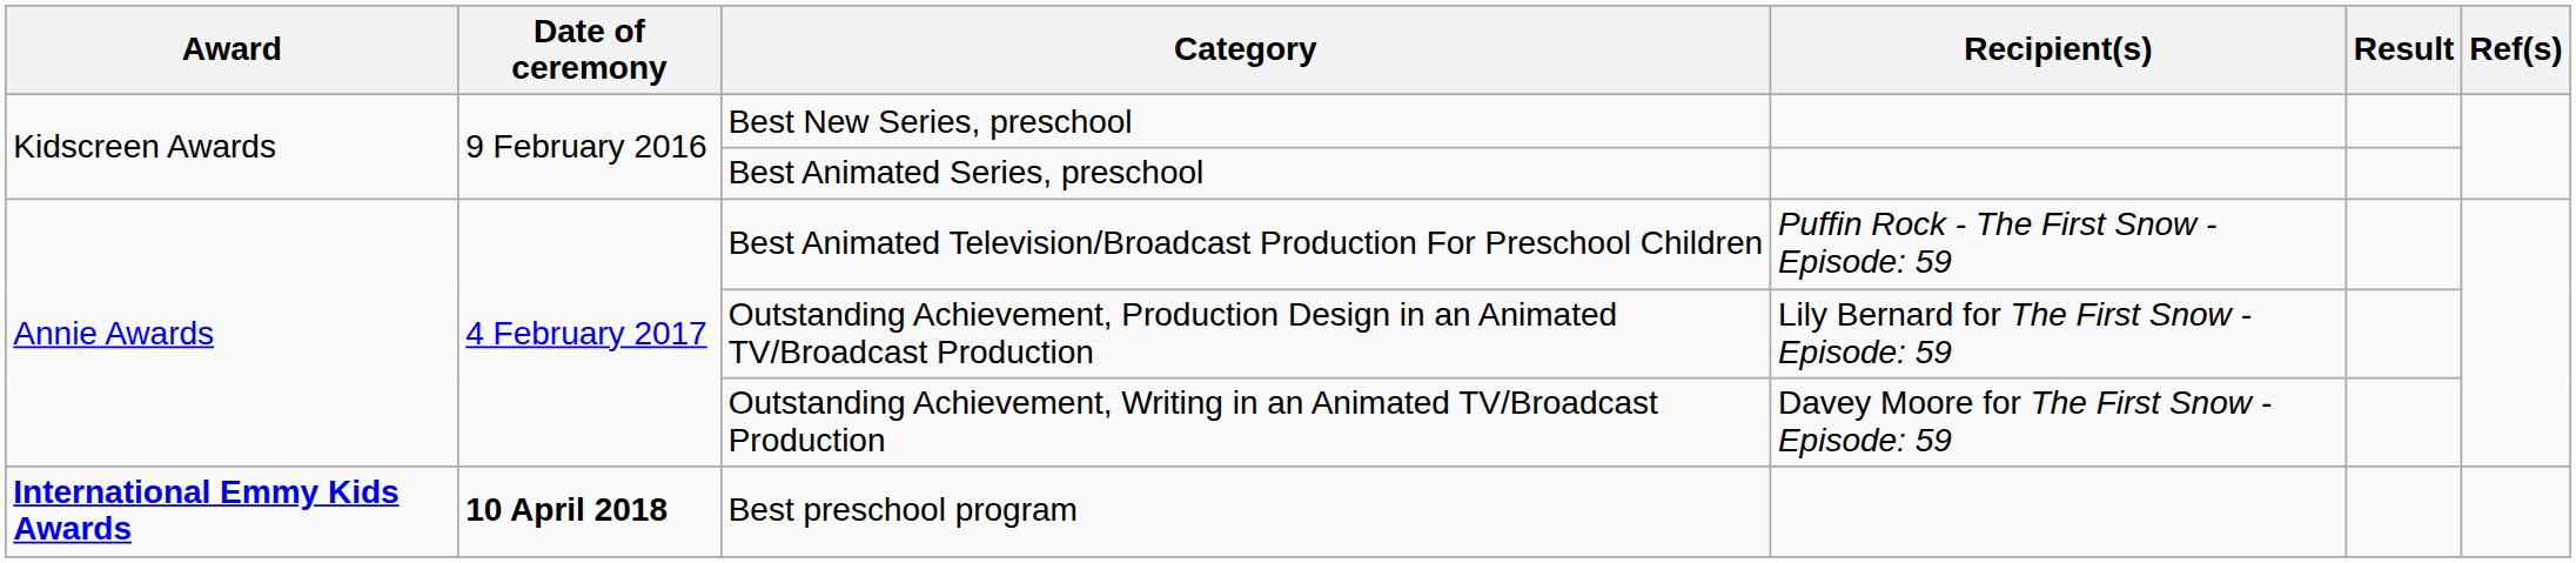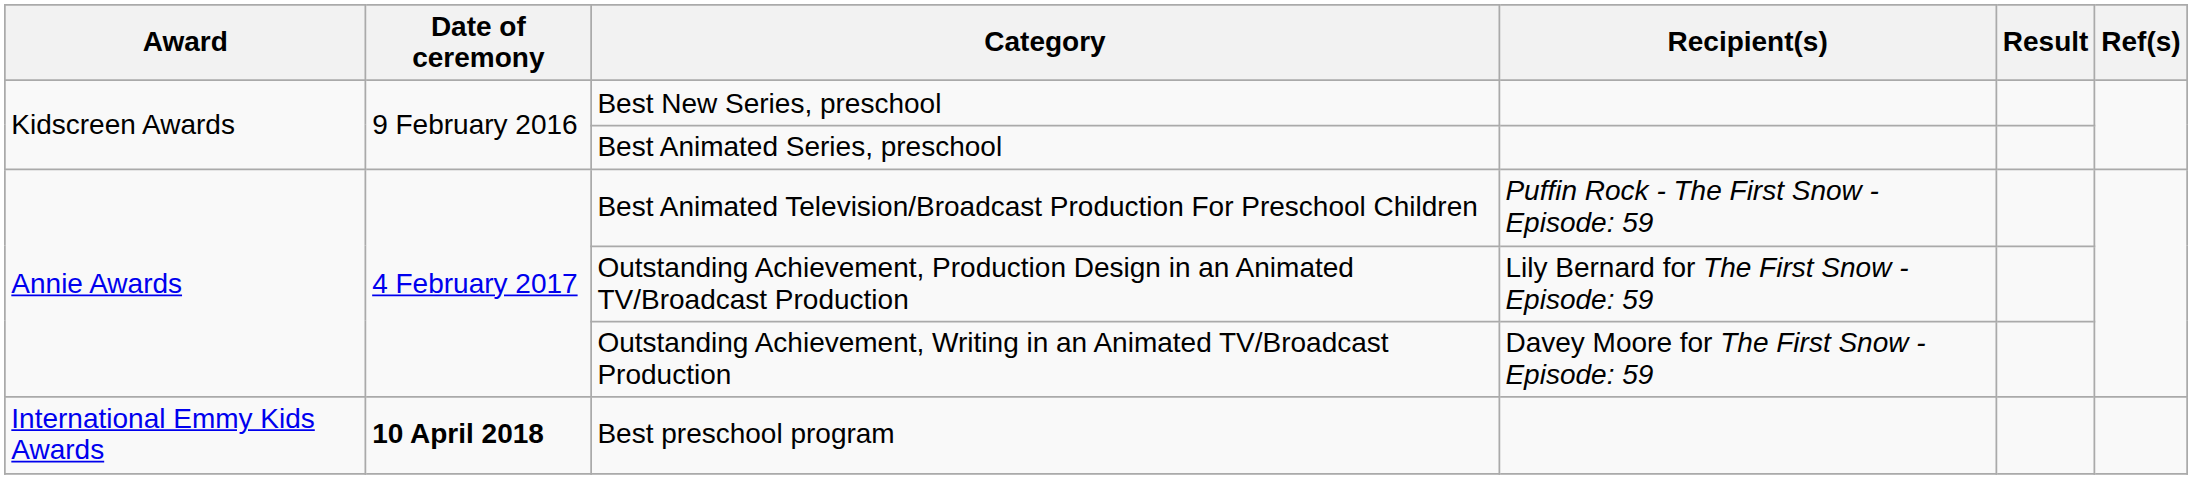Best preschool program | Award: bold -> normal
